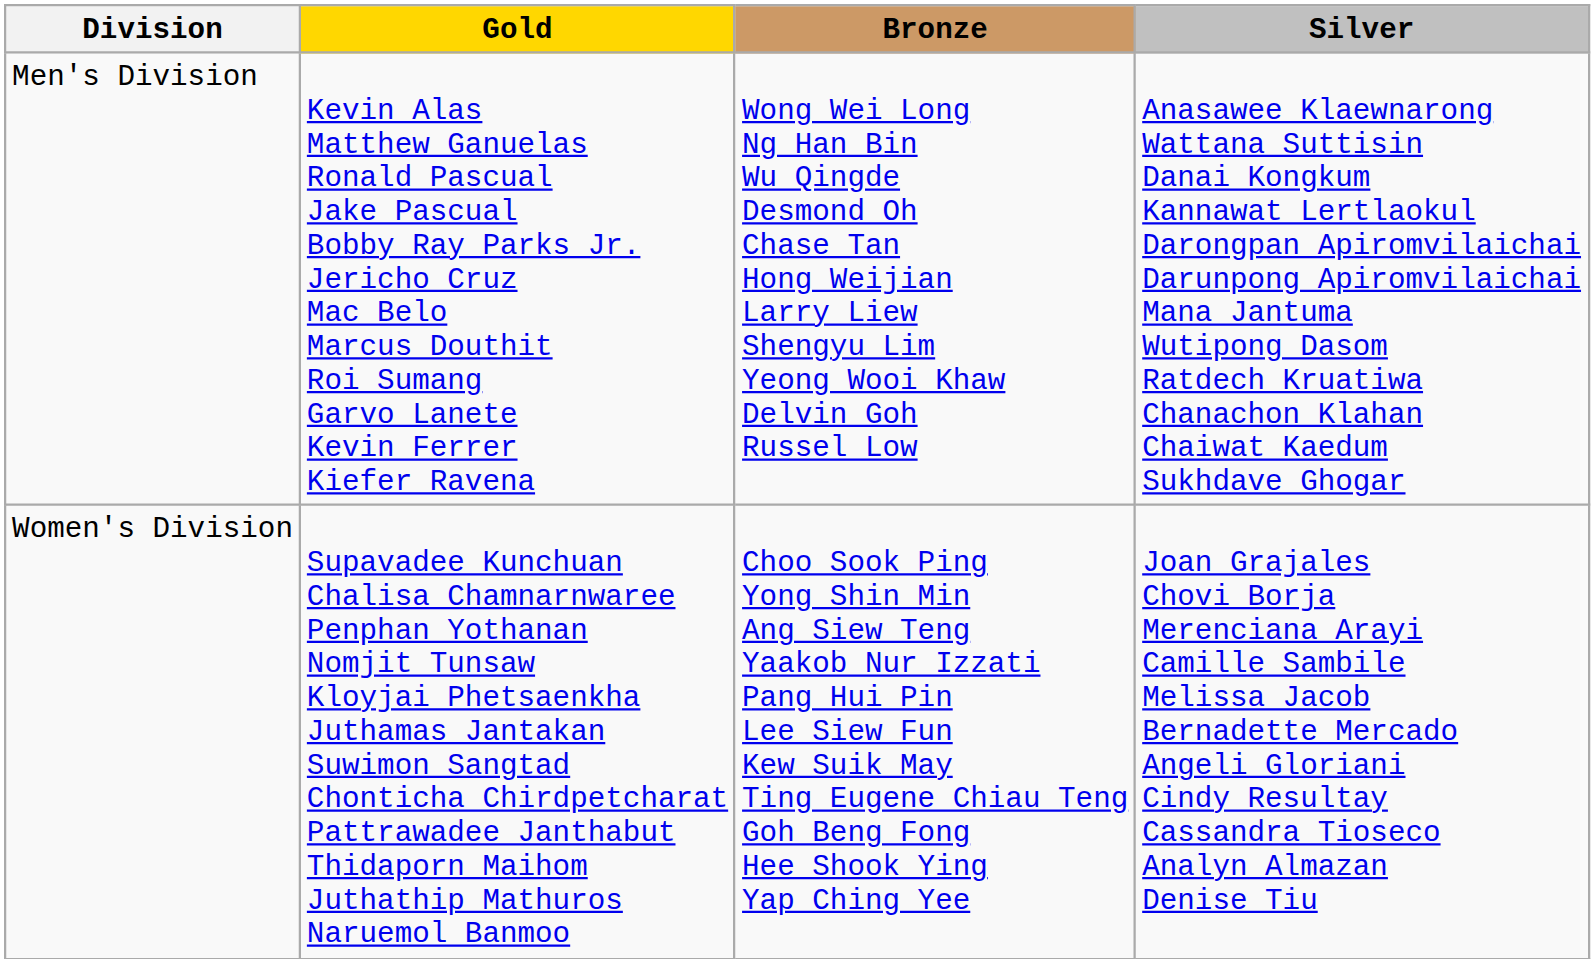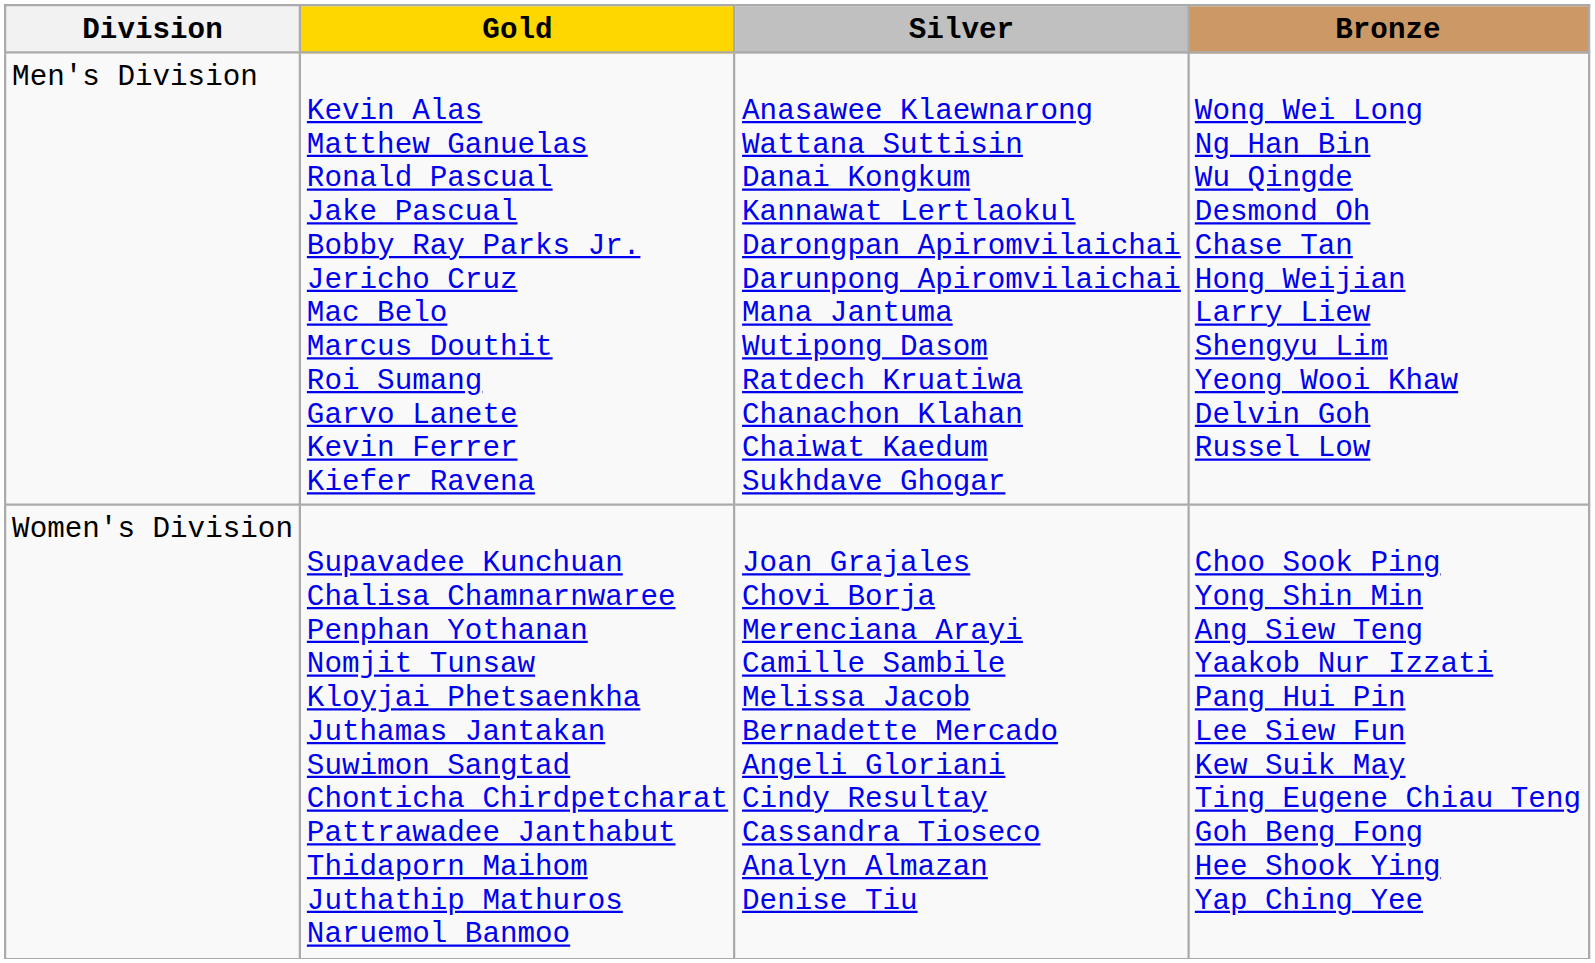columns swapped: Silver <-> Bronze
